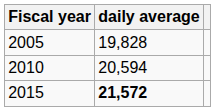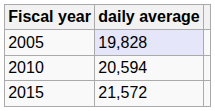2005 | daily average: no background -> lavender background
2015 | daily average: bold -> normal
